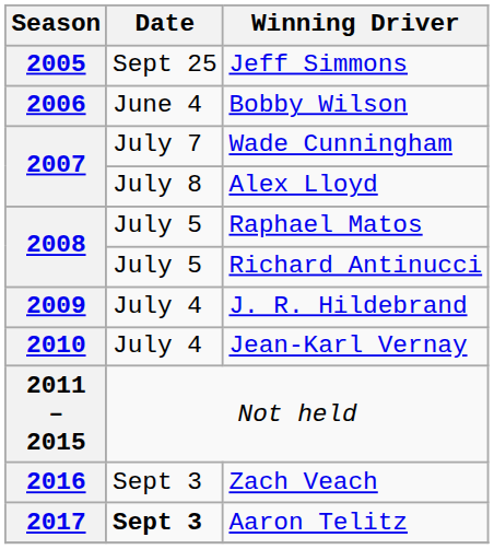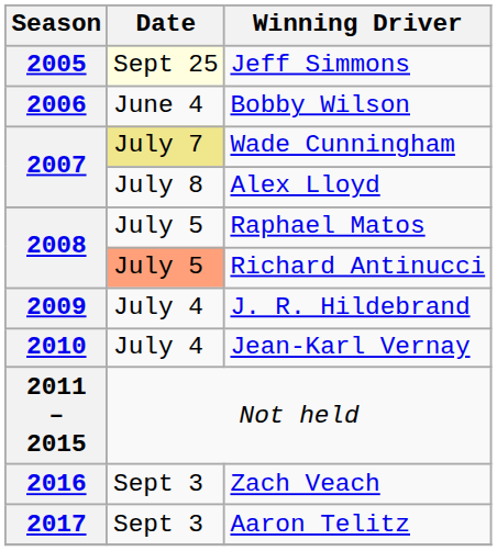Jeff Simmons | Date: no background -> lightyellow background
Wade Cunningham | Date: no background -> khaki background
Richard Antinucci | Date: no background -> lightsalmon background
Aaron Telitz | Date: bold -> normal
